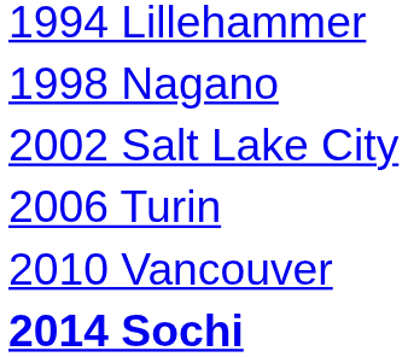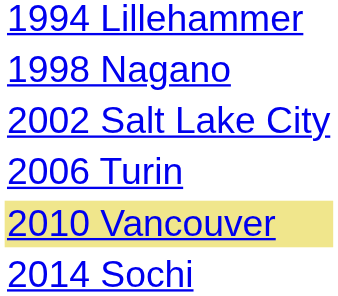2010 Vancouver | column 1: no background -> khaki background
2014 Sochi | column 1: bold -> normal
